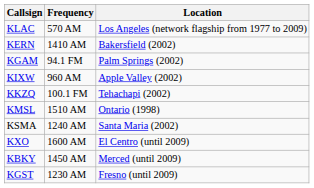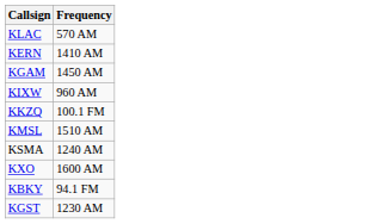- column: Location | Los Angeles (network flagship from 1977 to 2009) | Bakersfield (2002) | Palm Springs (2002) | Apple Valley (2002) | Tehachapi (2002) | Ontario (1998) | Santa Maria (2002) | El Centro (until 2009) | Merced (until 2009) | Fresno (until 2009)
KGAM | Frequency: 94.1 FM -> 1450 AM
KBKY | Frequency: 1450 AM -> 94.1 FM
